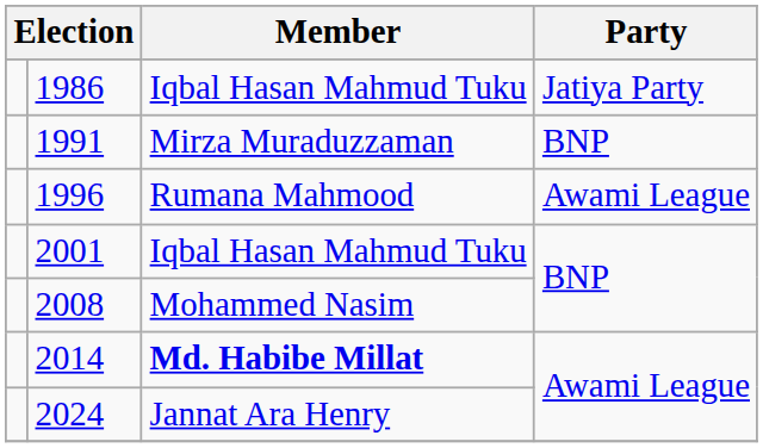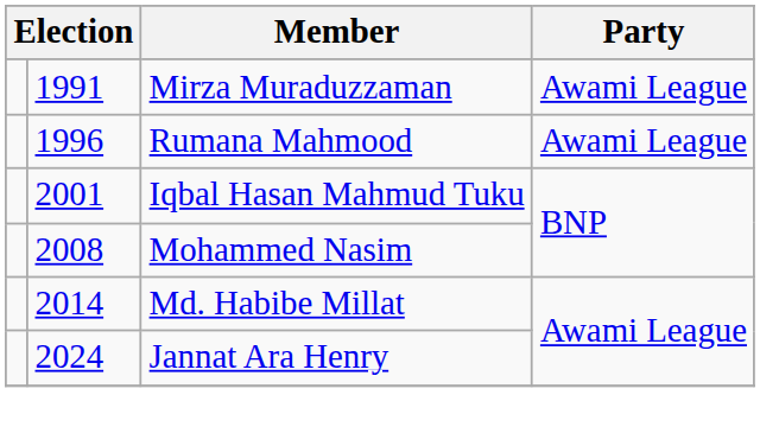- row: 1986 | Iqbal Hasan Mahmud Tuku | Jatiya Party
1991 | Party: BNP -> Awami League
2014 | Member: bold -> normal
